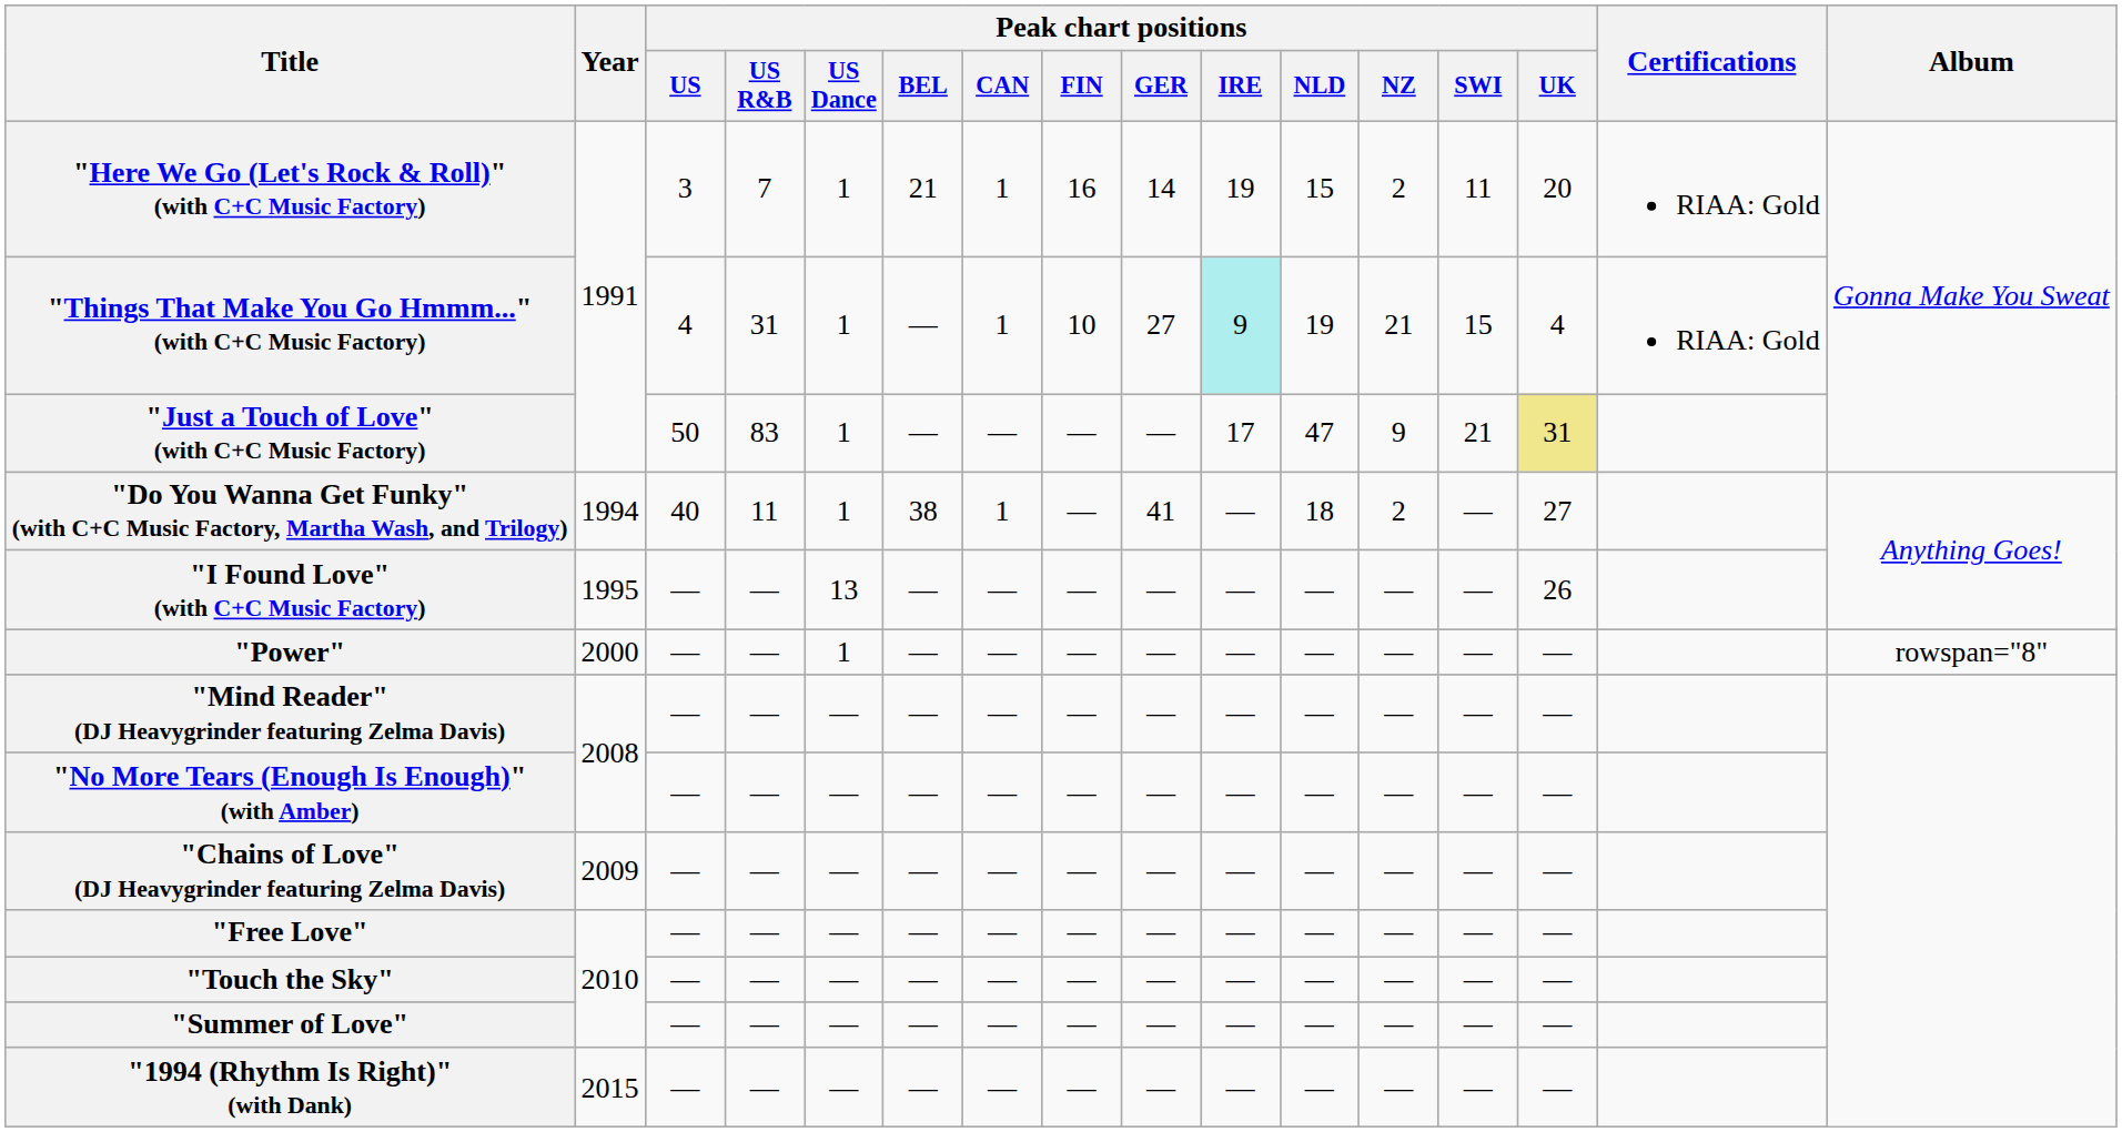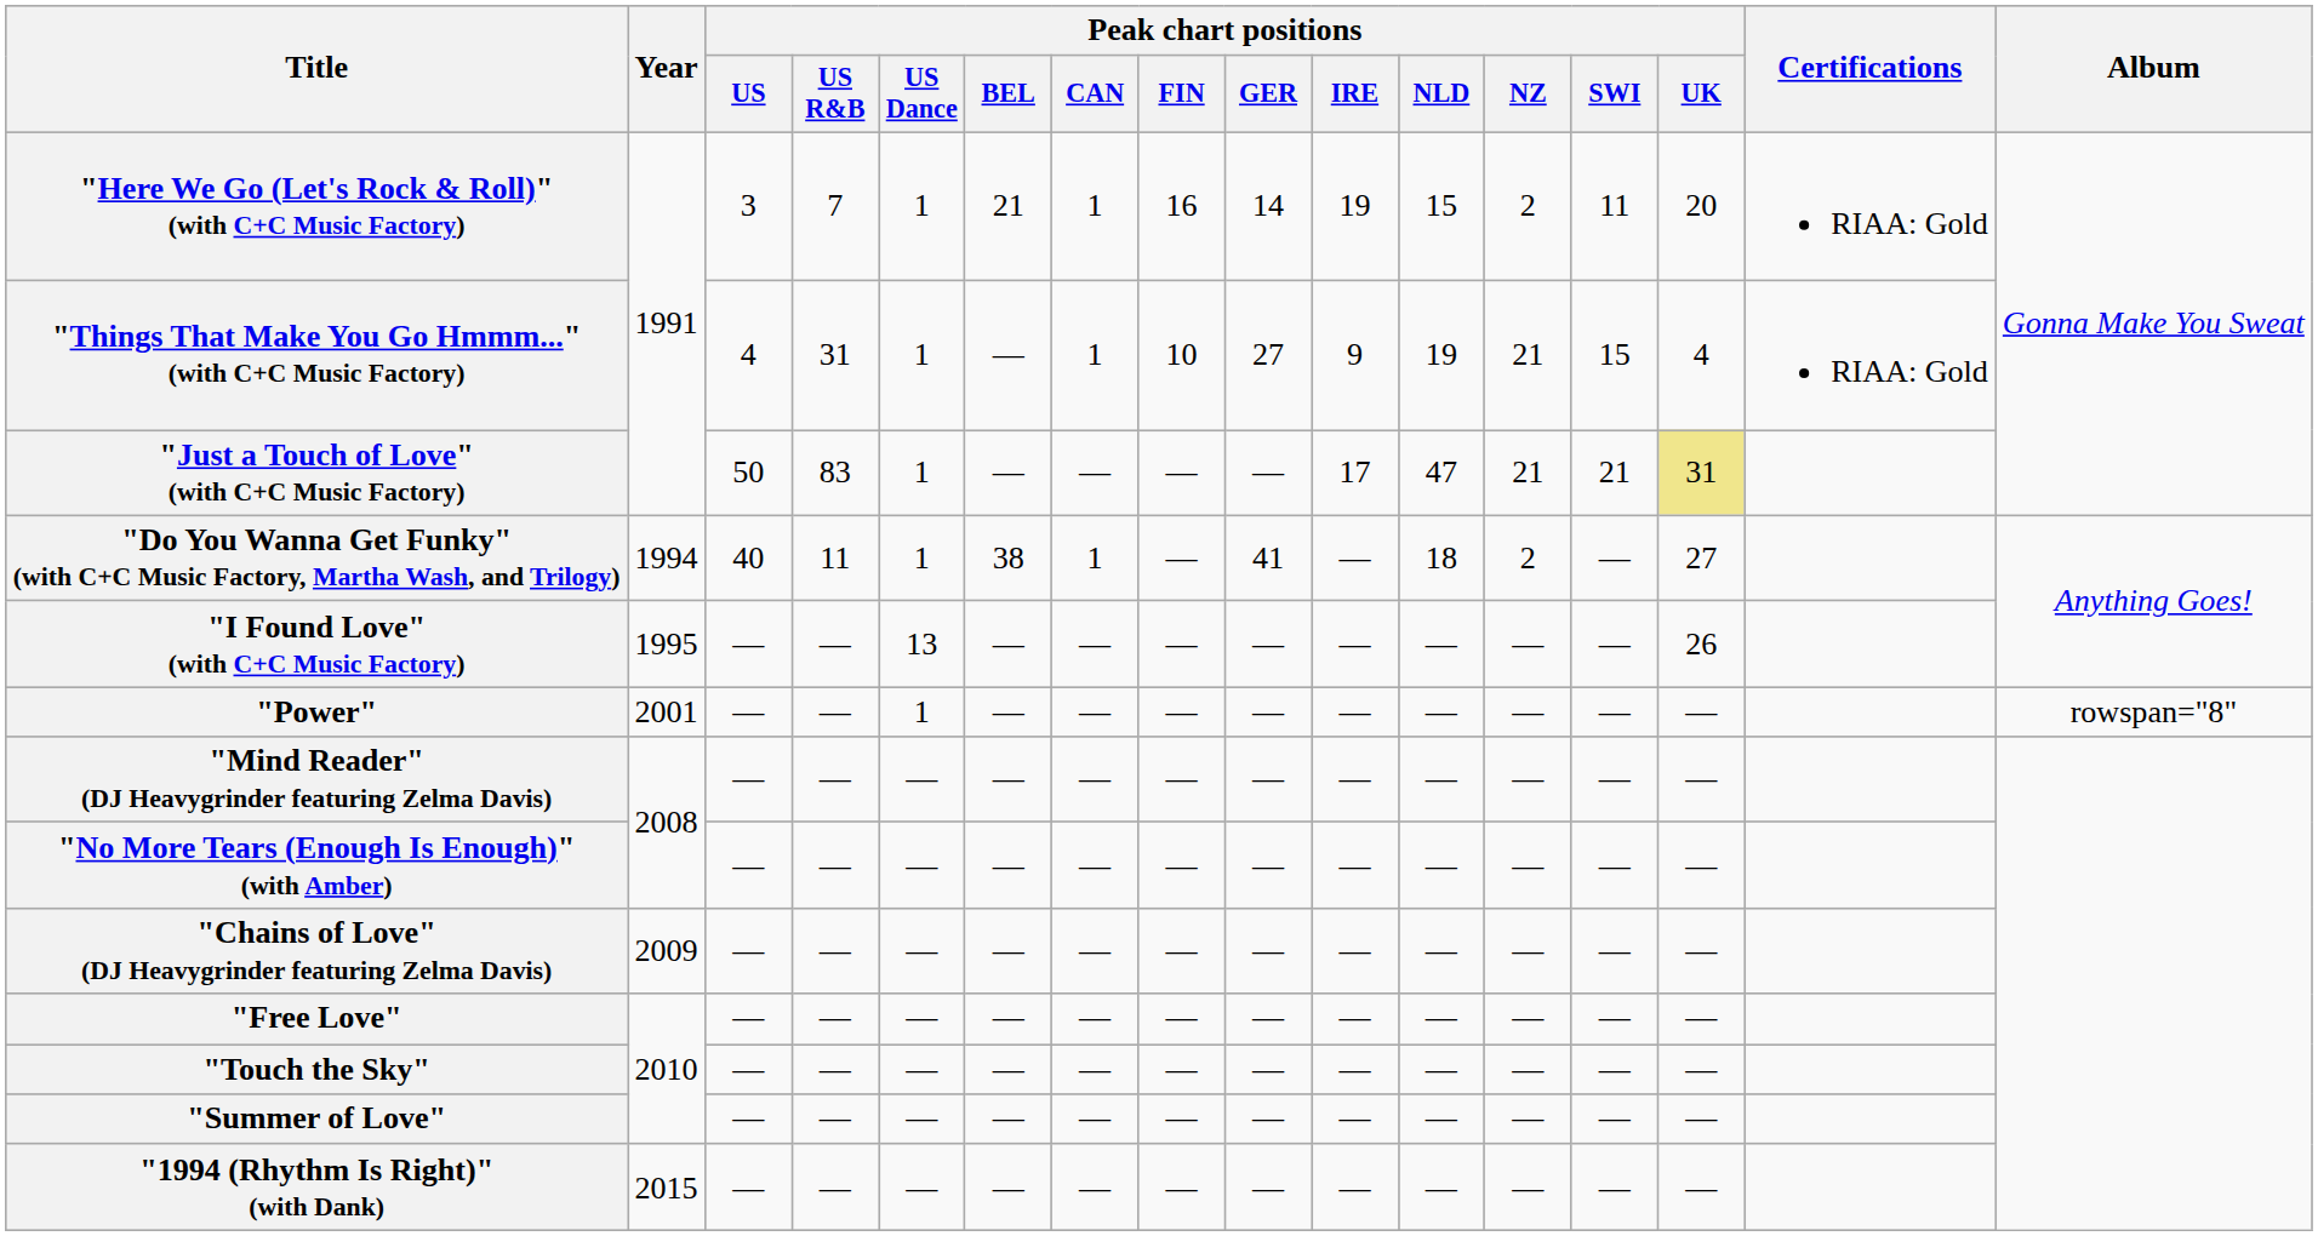"Things That Make You Go Hmmm..." (with C+C Music Factory) | Peak chart positions / IRE: paleturquoise background -> no background
"Just a Touch of Love" (with C+C Music Factory) | Peak chart positions / NZ: 9 -> 21
"Power" | Year: 2000 -> 2001
